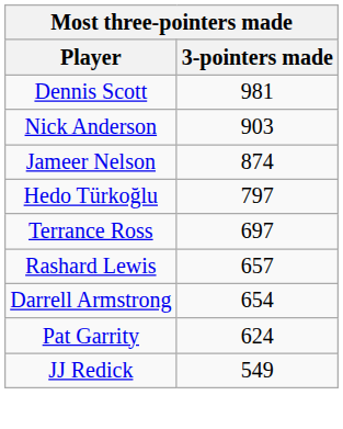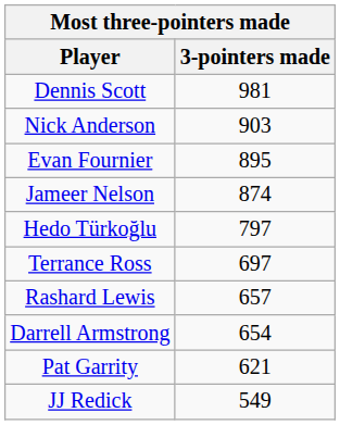+ row: Evan Fournier | 895
Pat Garrity | 3-pointers made: 624 -> 621
